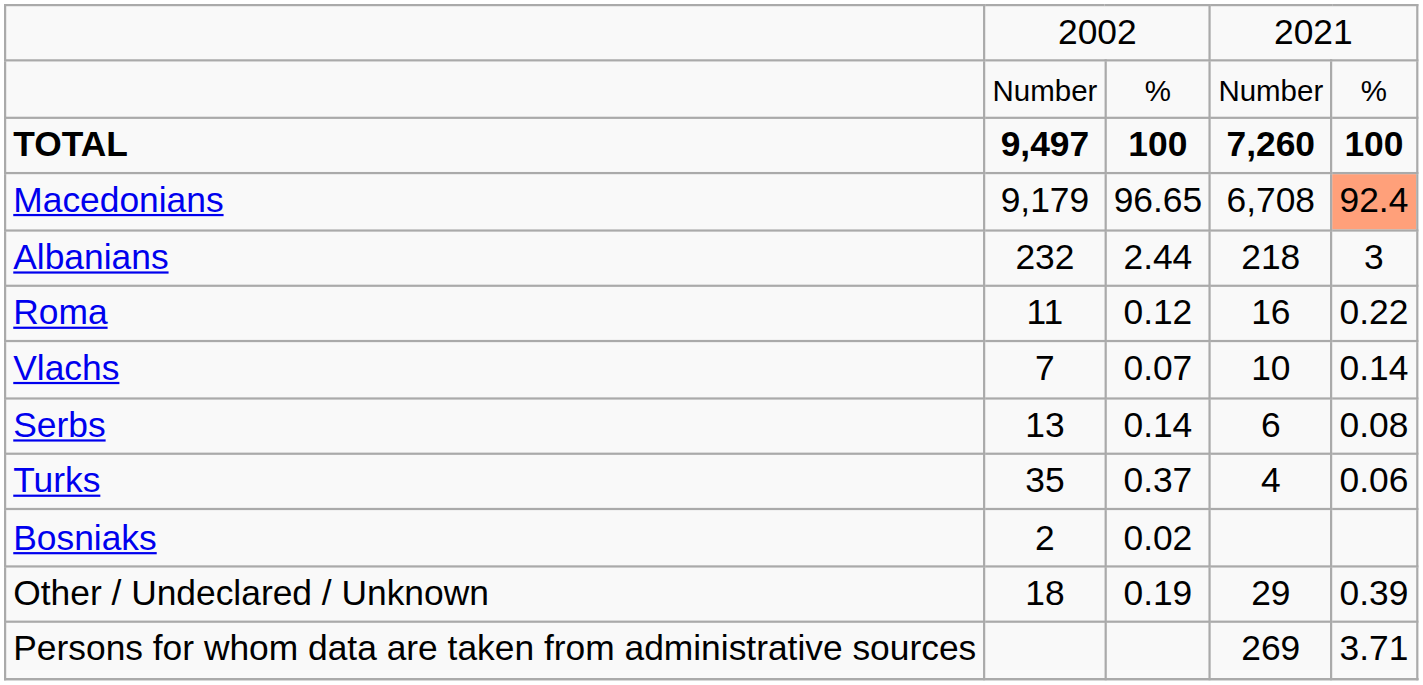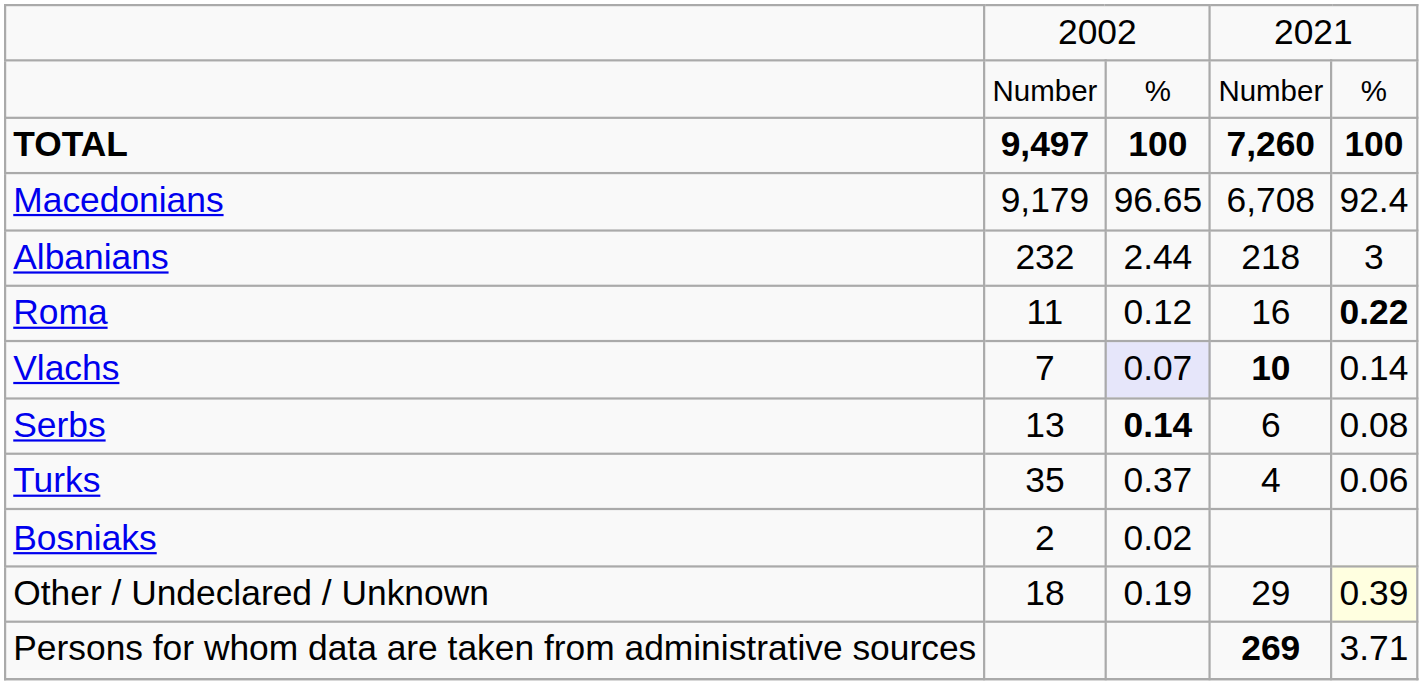Macedonians | column 5: lightsalmon background -> no background
Roma | column 5: normal -> bold
Vlachs | column 3: no background -> lavender background
Vlachs | column 4: normal -> bold
Serbs | column 3: normal -> bold
Other / Undeclared / Unknown | column 5: no background -> lightyellow background
Persons for whom data are taken from administrative sources | column 4: normal -> bold
